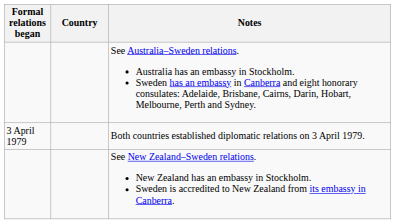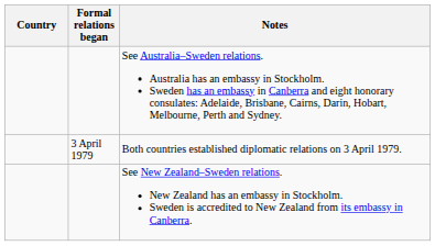columns swapped: Country <-> Formal relations began
